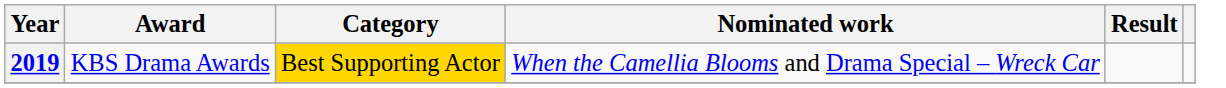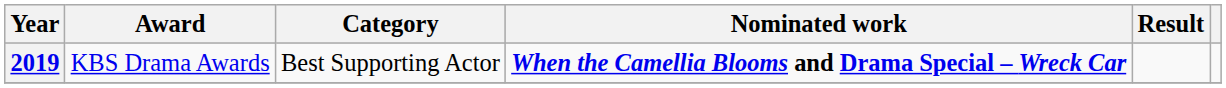2019 | Category: gold background -> no background
2019 | Nominated work: normal -> bold
